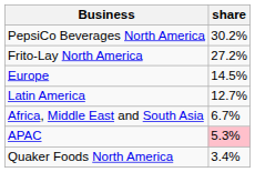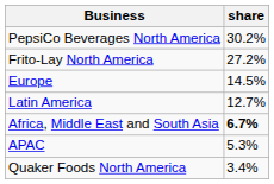Africa, Middle East and South Asia | share: normal -> bold
APAC | share: pink background -> no background
